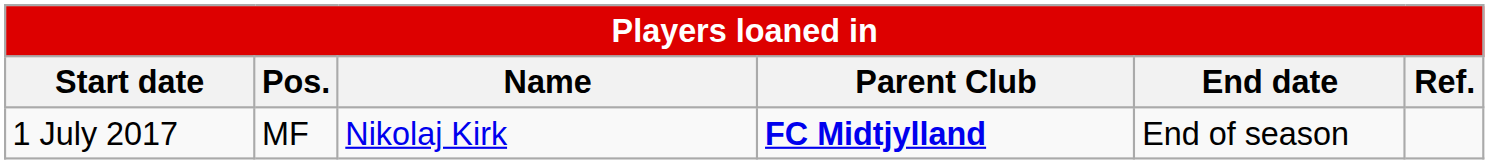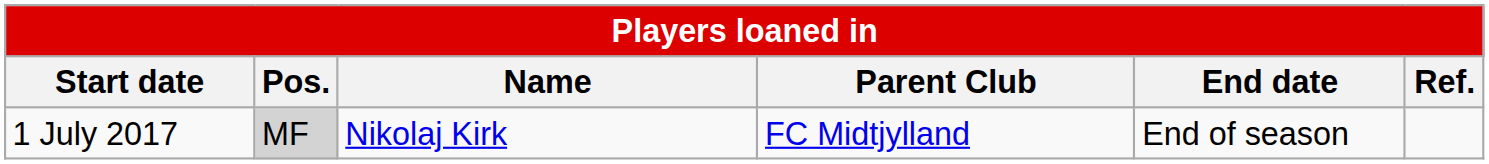1 July 2017 | Pos.: no background -> lightgrey background
1 July 2017 | Parent Club: bold -> normal
